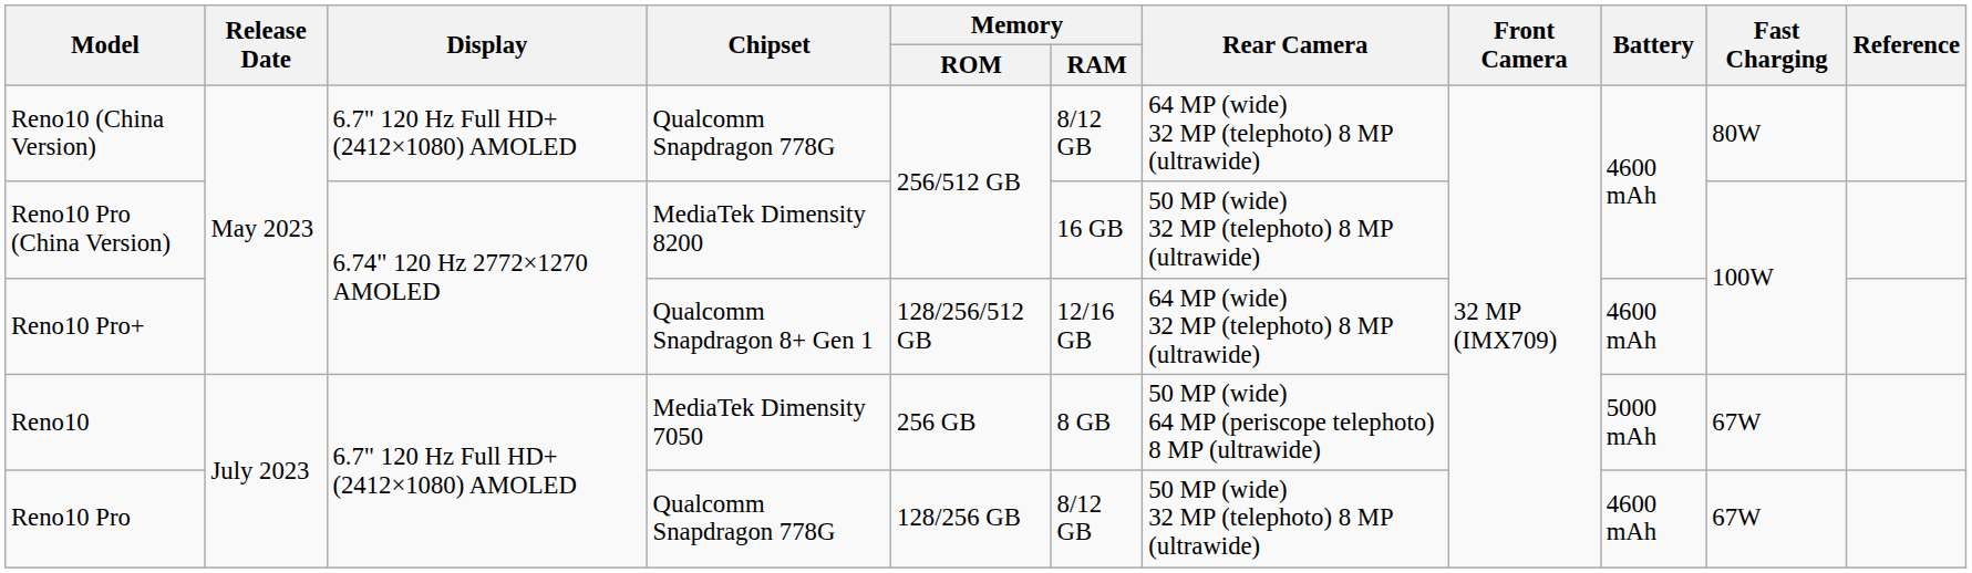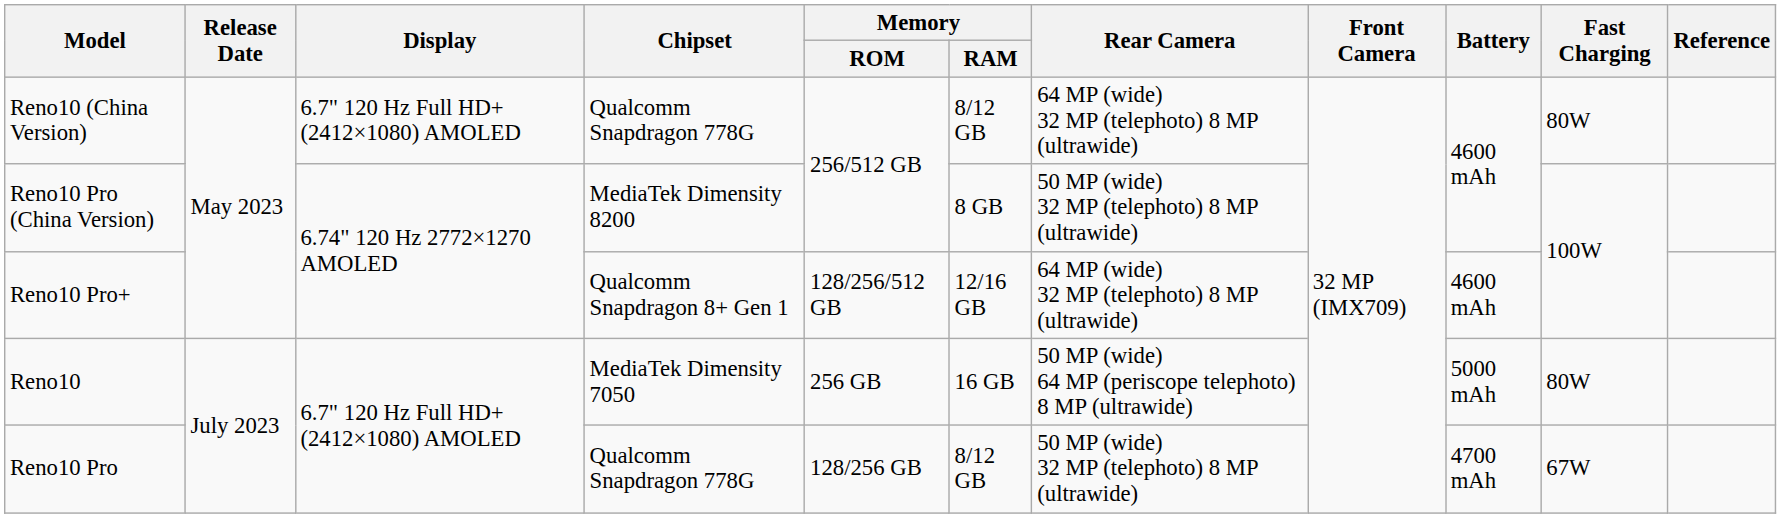Reno10 Pro (China Version) | Memory / RAM: 16 GB -> 8 GB
Reno10 | Memory / RAM: 8 GB -> 16 GB
Reno10 | Fast Charging: 67W -> 80W
Reno10 Pro | Battery: 4600 mAh -> 4700 mAh
